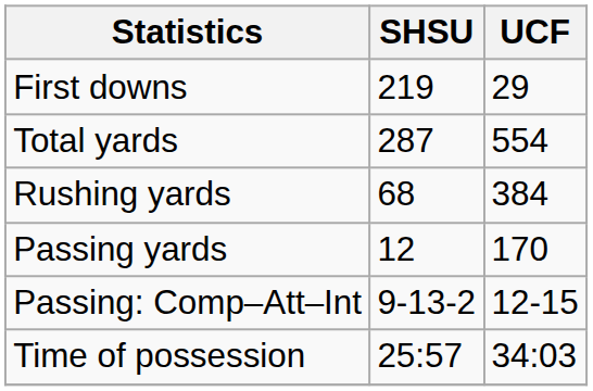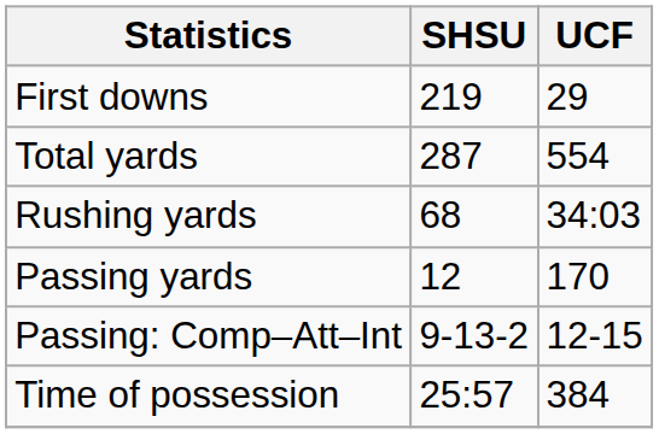Rushing yards | UCF: 384 -> 34:03
Time of possession | UCF: 34:03 -> 384
